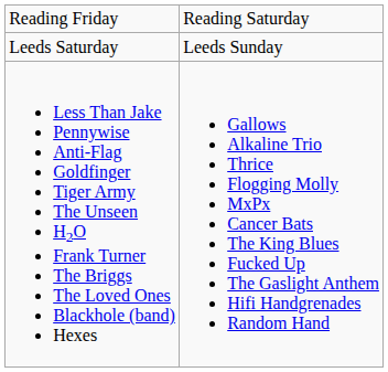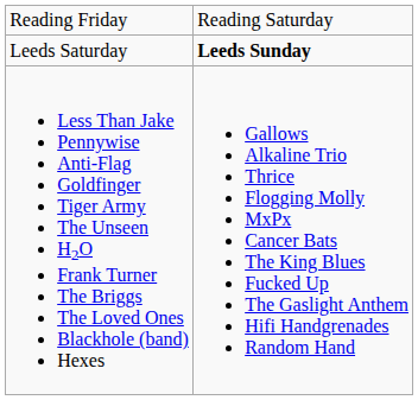Leeds Saturday | column 2: normal -> bold
